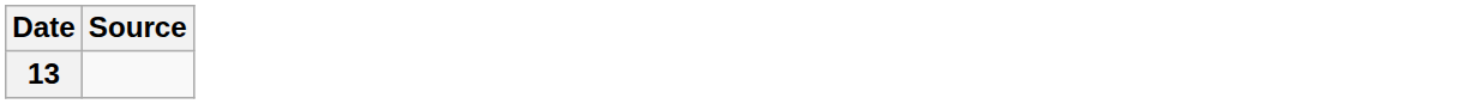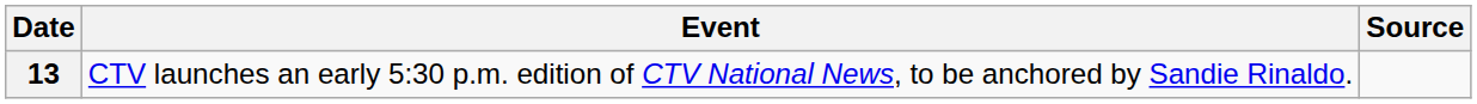+ column: Event | CTV launches an early 5:30 p.m. edition of CTV National News, to be anchored by Sandie Rinaldo.
